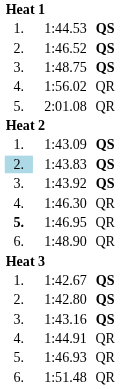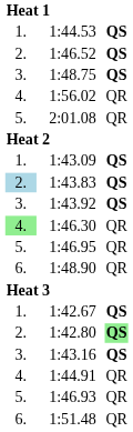1:46.30 | column 1: no background -> lightgreen background
1:46.95 | column 1: bold -> normal
1:42.80 | column 3: no background -> lightgreen background
